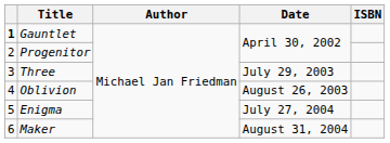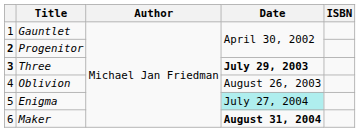Gauntlet | column 1: bold -> normal
Progenitor | column 1: normal -> bold
Three | column 1: normal -> bold
Three | Date: normal -> bold
Enigma | Date: no background -> paleturquoise background
Maker | Date: normal -> bold
